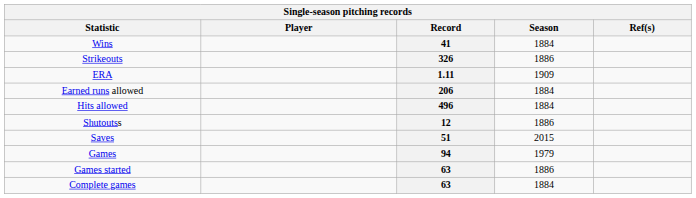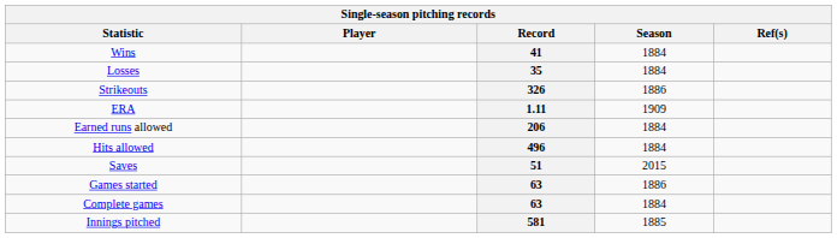+ row: Losses | 35 | 1884
- row: Shutoutss | 12 | 1886
- row: Games | 94 | 1979
+ row: Innings pitched | 581 | 1885
